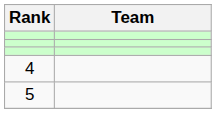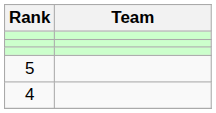row 5 | Rank: 4 -> 5
row 6 | Rank: 5 -> 4
